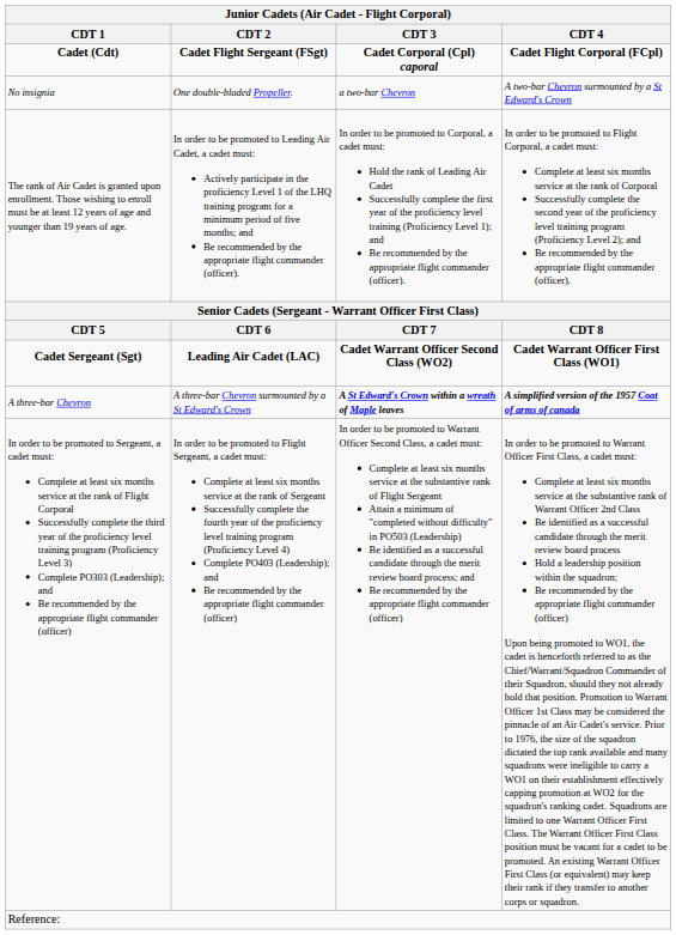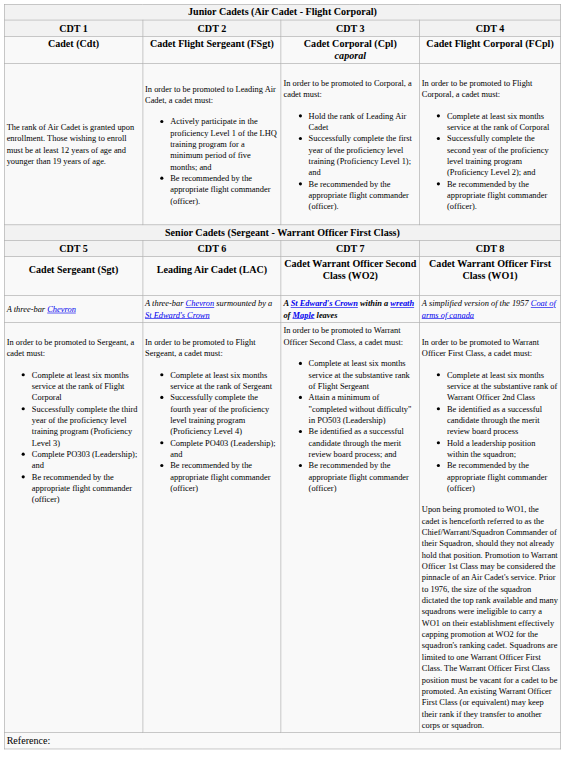- row: No insignia | One double-bladed Propeller. | a two-bar Chevron | A two-bar Chevron surmounted by a St Edward's Crown
A three-bar Chevron | CDT 4: bold -> normal
